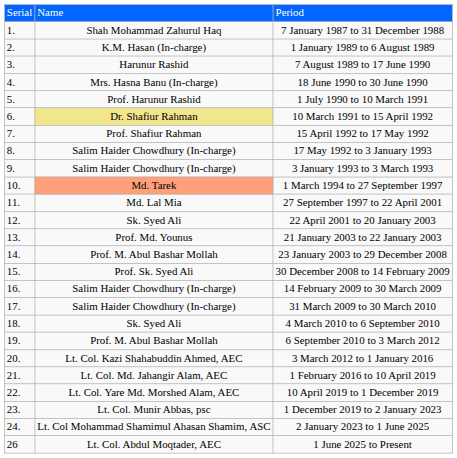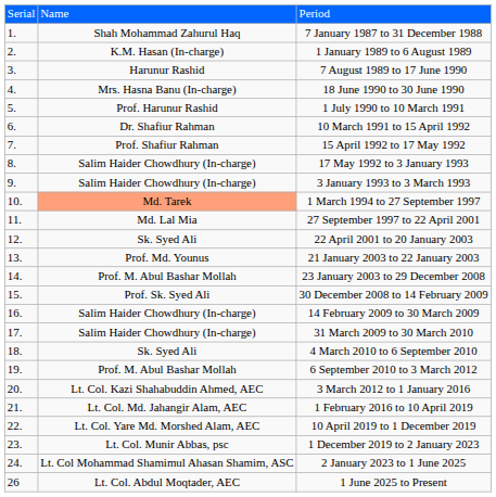10 March 1991 to 15 April 1992 | column 2: khaki background -> no background
